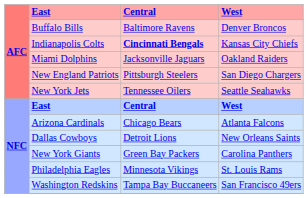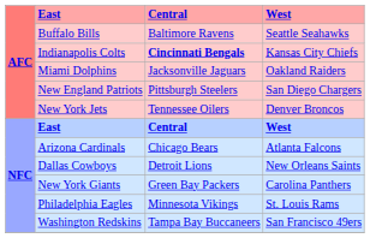Buffalo Bills | West: Denver Broncos -> Seattle Seahawks
New York Jets | West: Seattle Seahawks -> Denver Broncos
